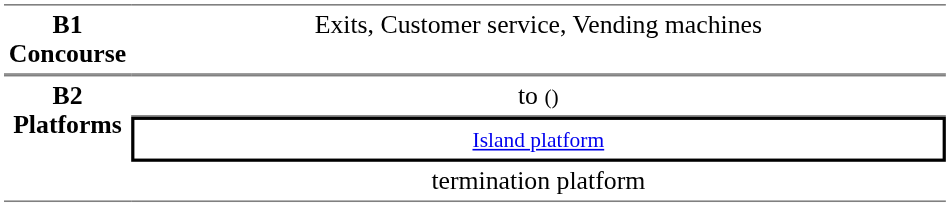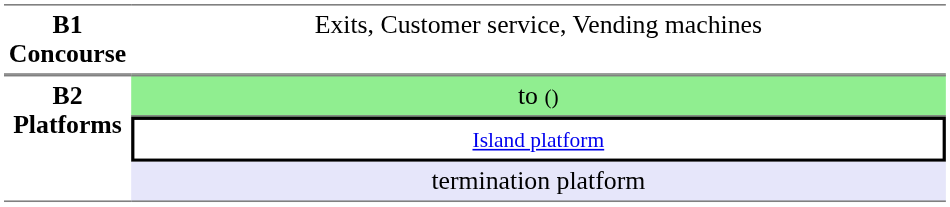to () | column 2: no background -> lightgreen background
termination platform | column 2: no background -> lavender background
